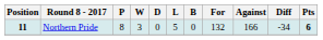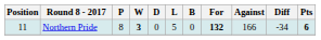Northern Pride | Position: bold -> normal
Northern Pride | W: normal -> bold
Northern Pride | For: normal -> bold
